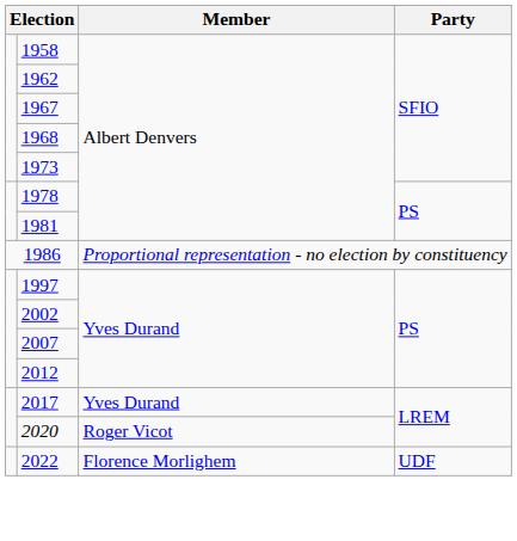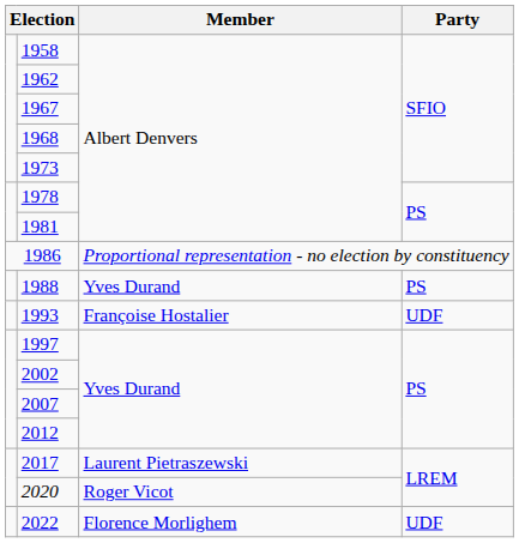+ row: 1988 | Yves Durand | PS
+ row: 1993 | Françoise Hostalier | UDF
2017 | Member: Yves Durand -> Laurent Pietraszewski
